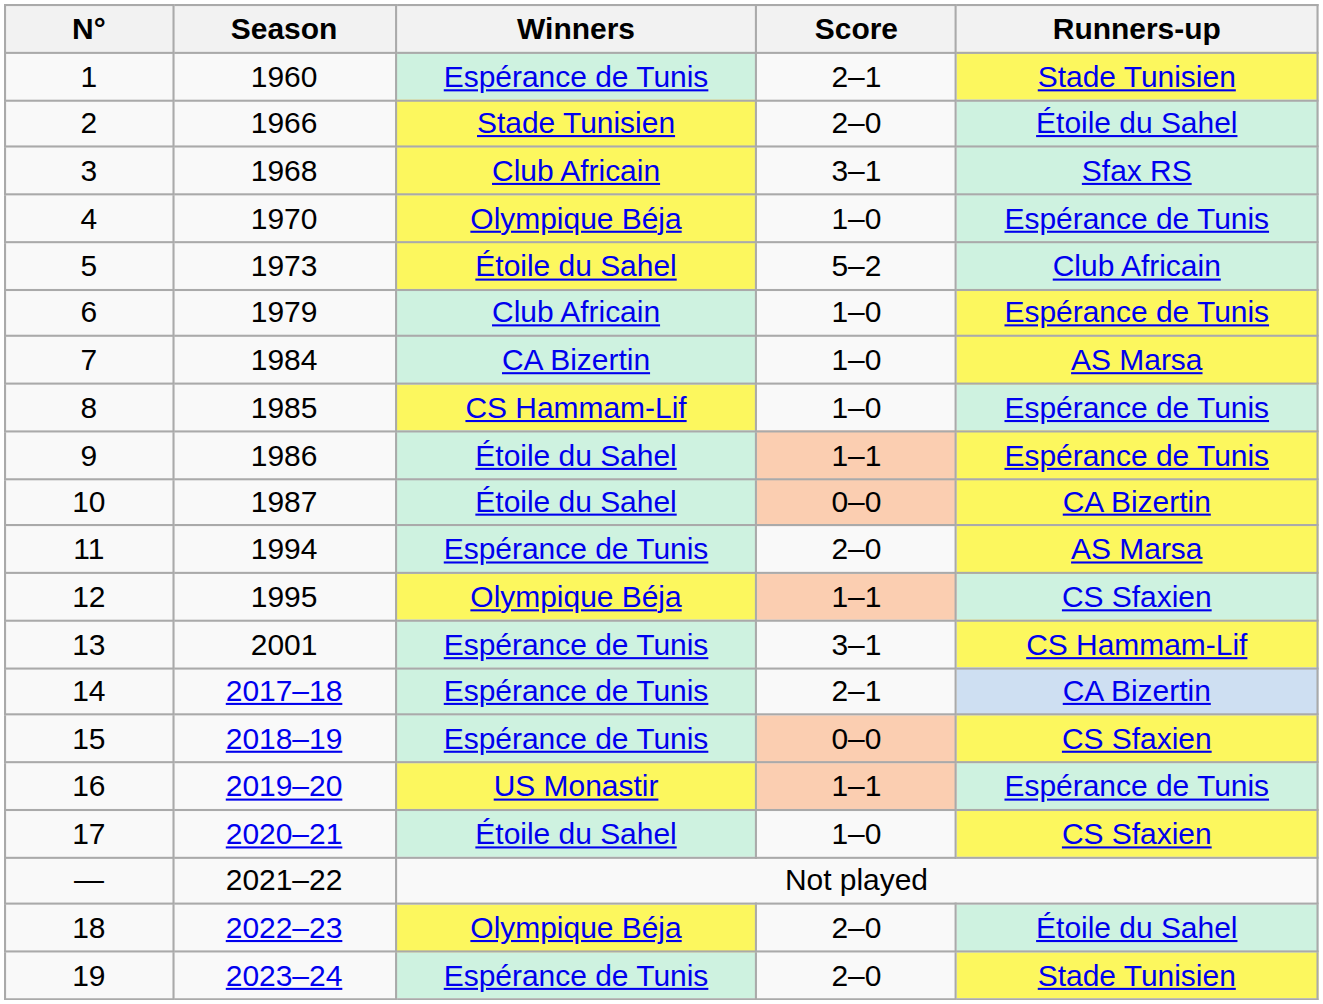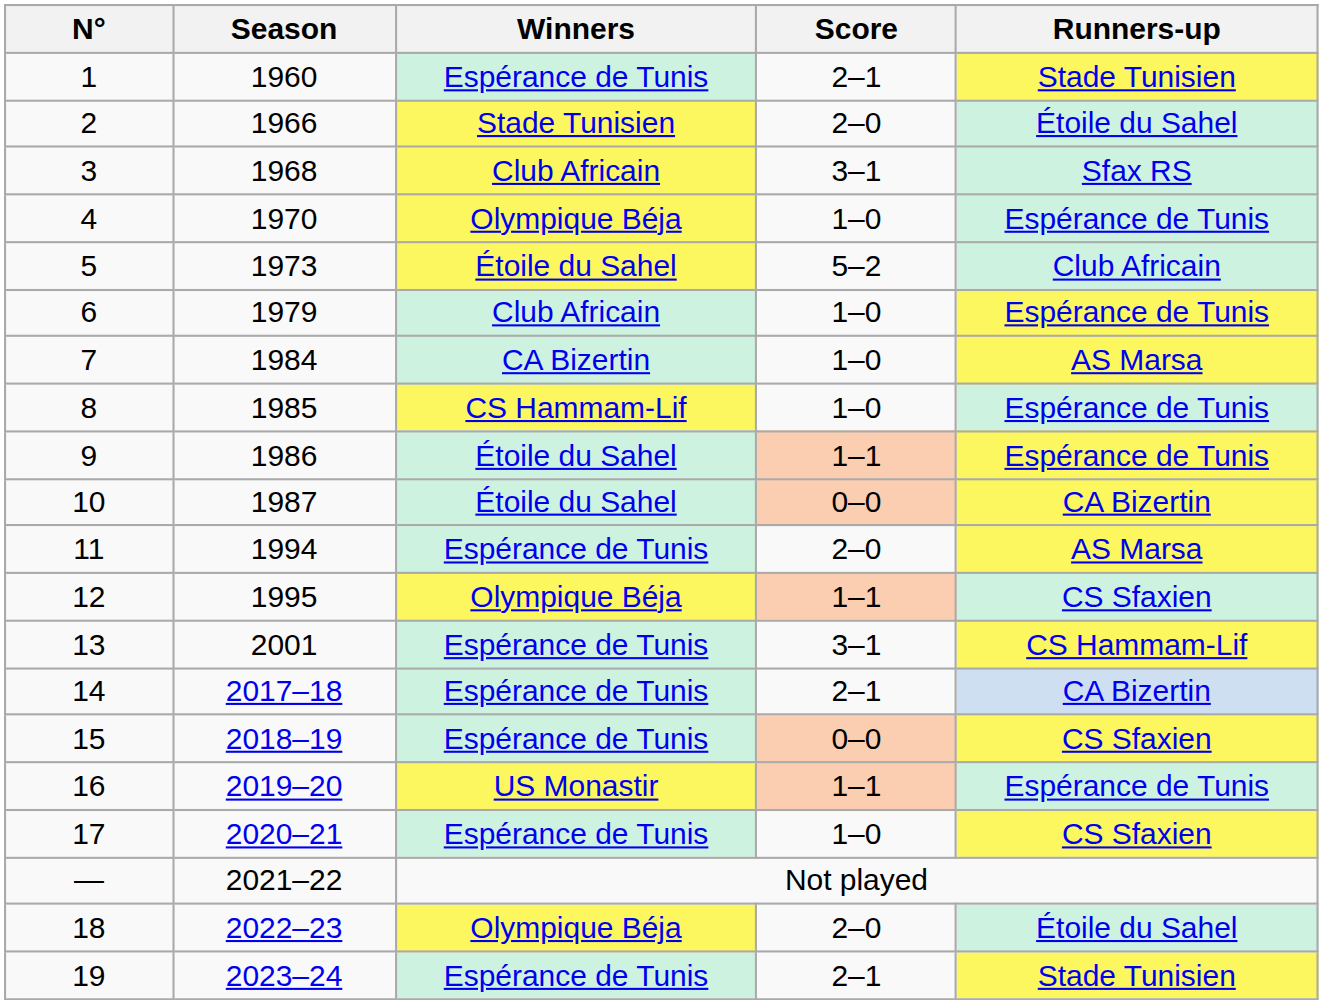17 | Winners: Étoile du Sahel -> Espérance de Tunis
19 | Score: 2–0 -> 2–1
